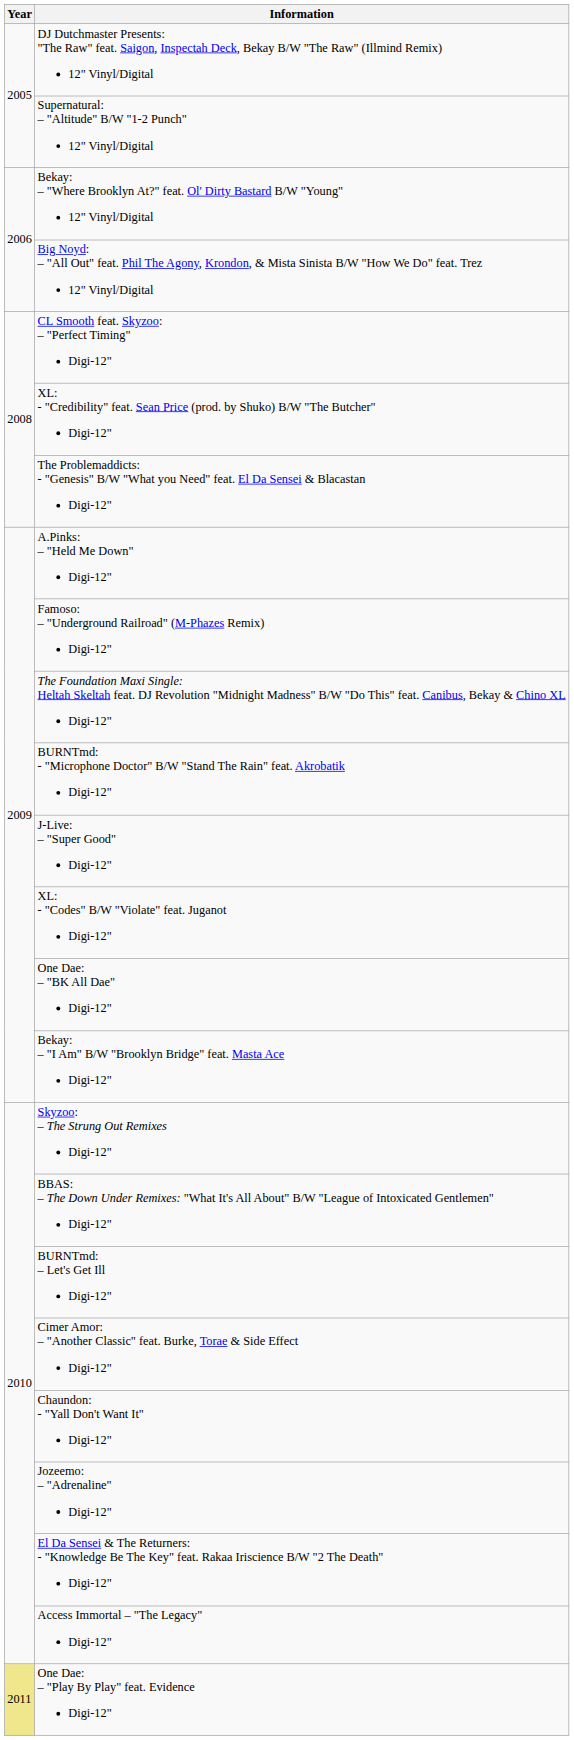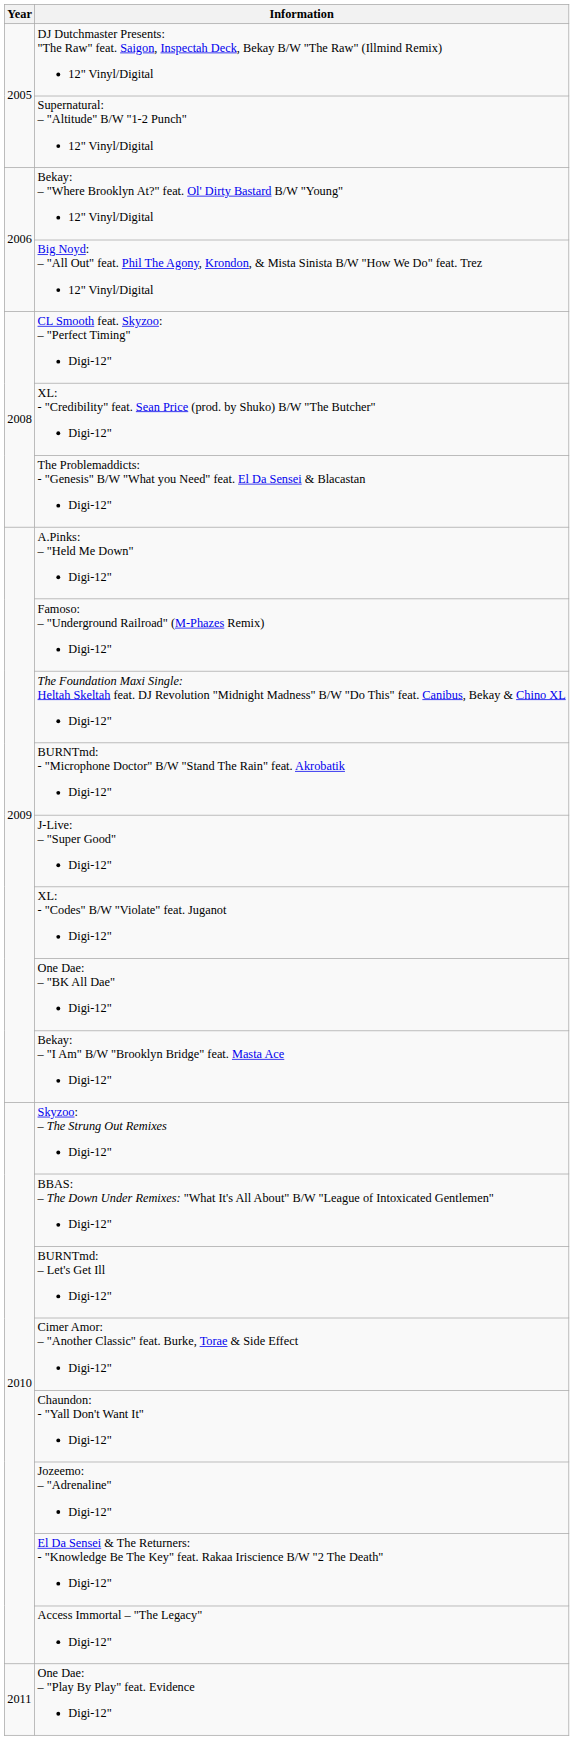One Dae: – "Play By Play" feat. Evidence Digi-12" | Year: khaki background -> no background
